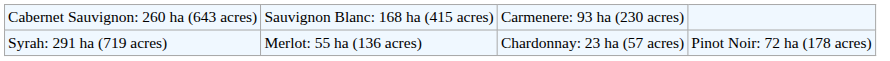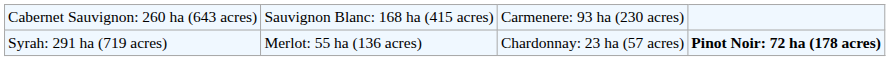Syrah: 291 ha (719 acres) | column 4: normal -> bold
